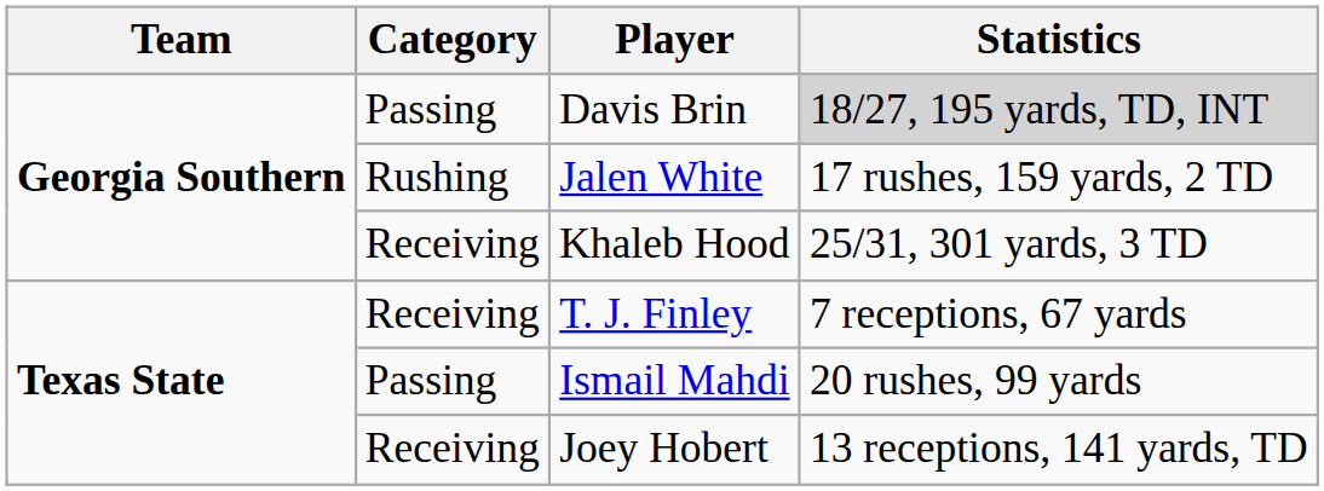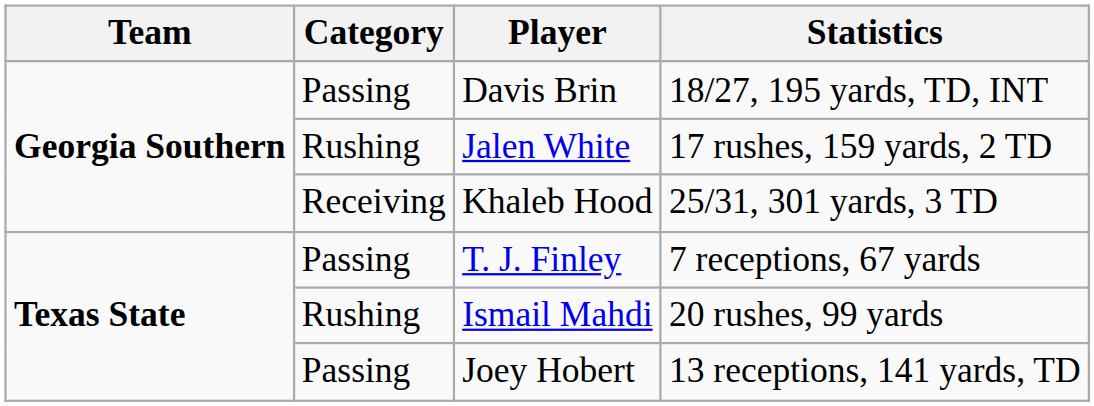Davis Brin | Statistics: lightgrey background -> no background
T. J. Finley | Category: Receiving -> Passing
Ismail Mahdi | Category: Passing -> Rushing
Joey Hobert | Category: Receiving -> Passing
